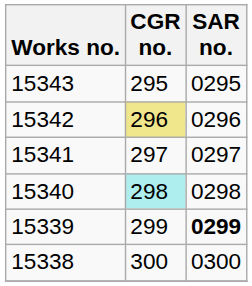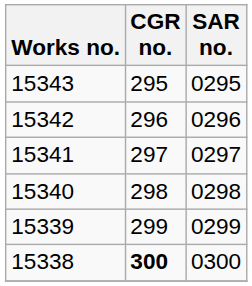15342 | CGR no.: khaki background -> no background
15340 | CGR no.: paleturquoise background -> no background
15339 | SAR no.: bold -> normal
15338 | CGR no.: normal -> bold
